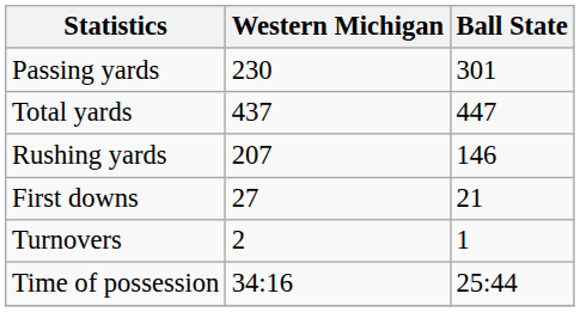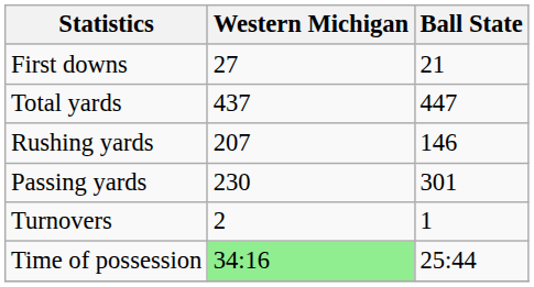rows swapped: First downs <-> Passing yards
Time of possession | Western Michigan: no background -> lightgreen background
